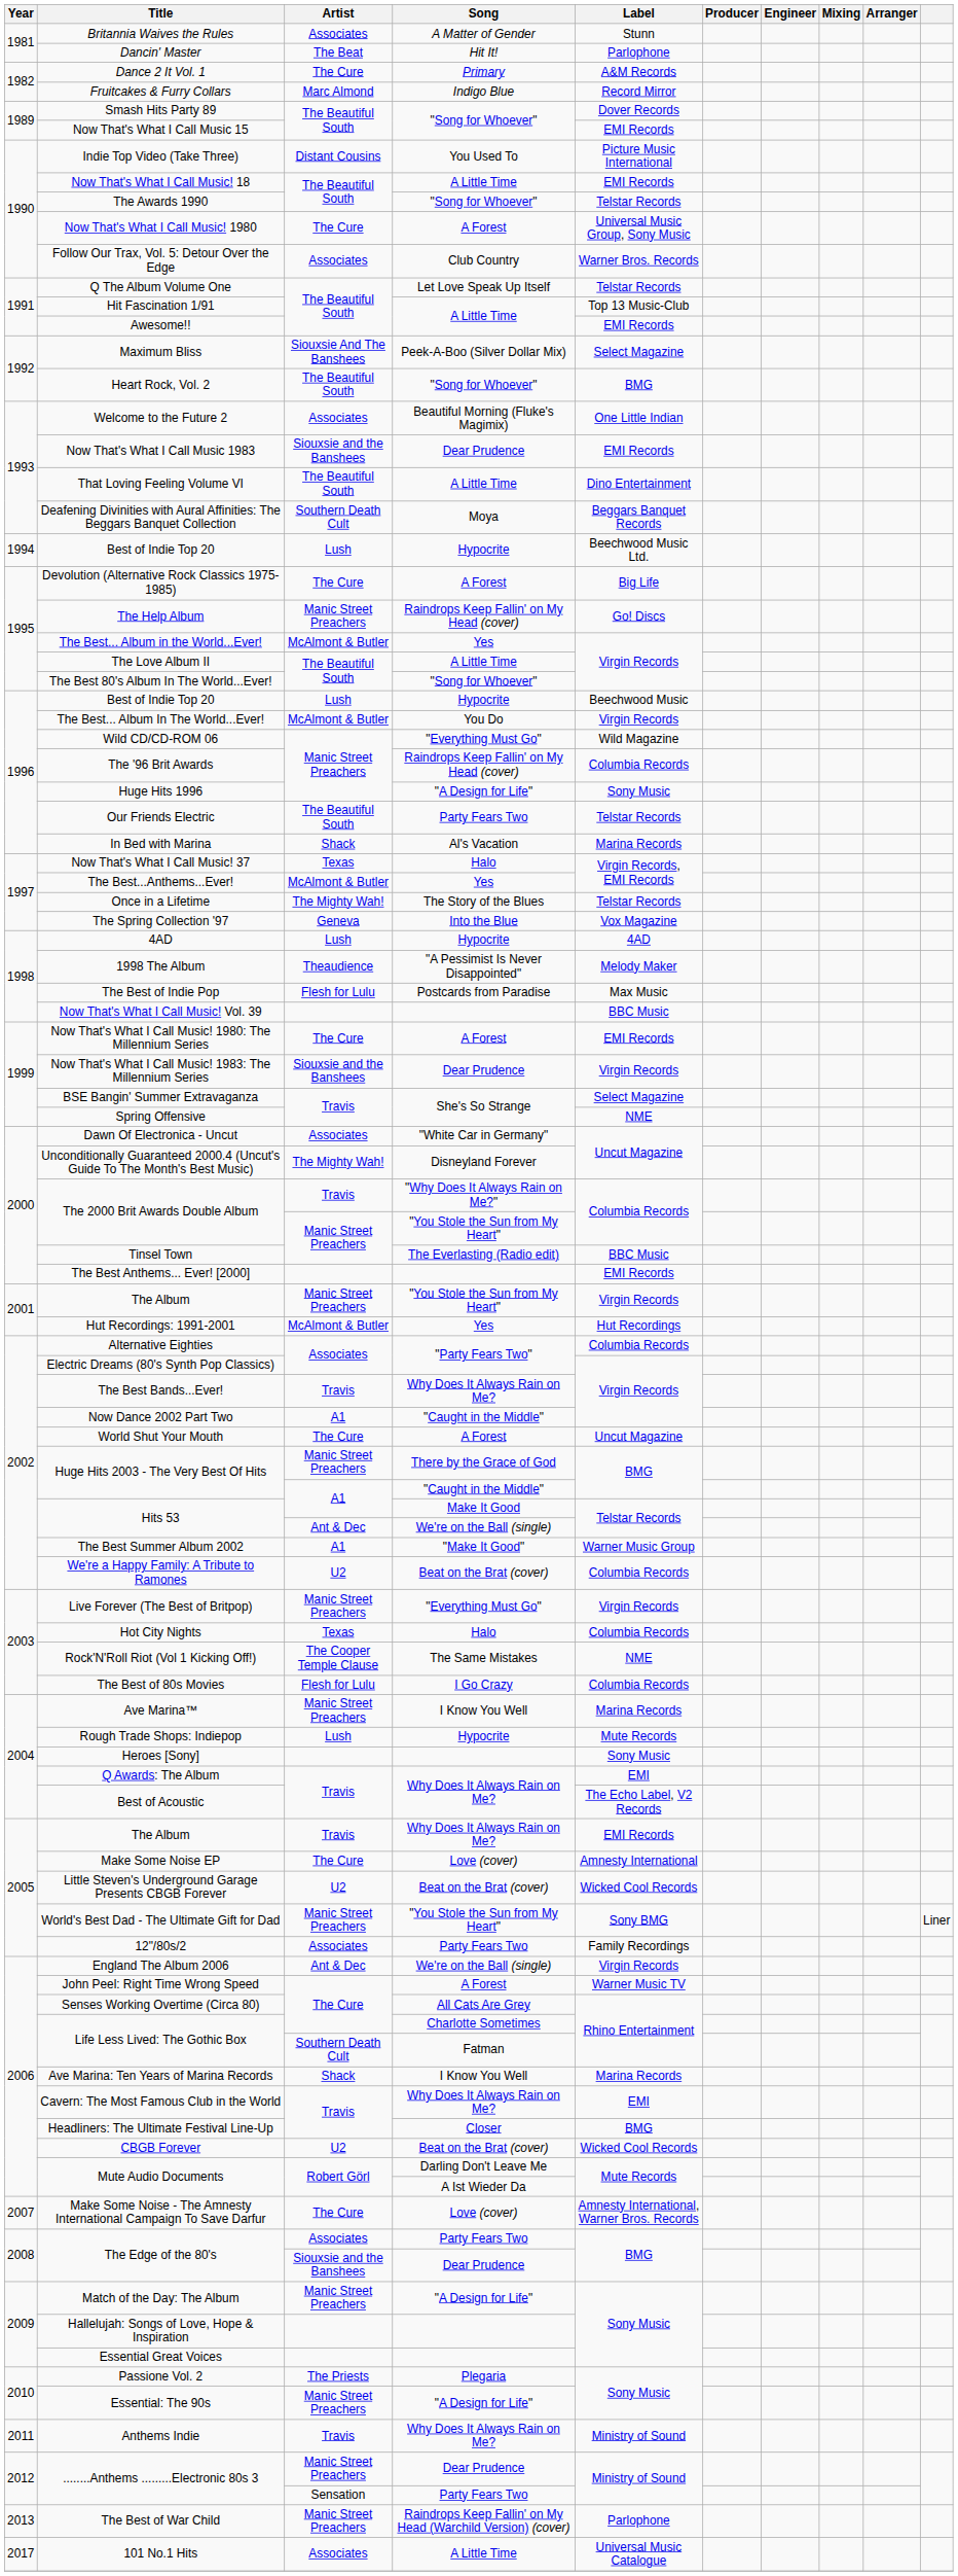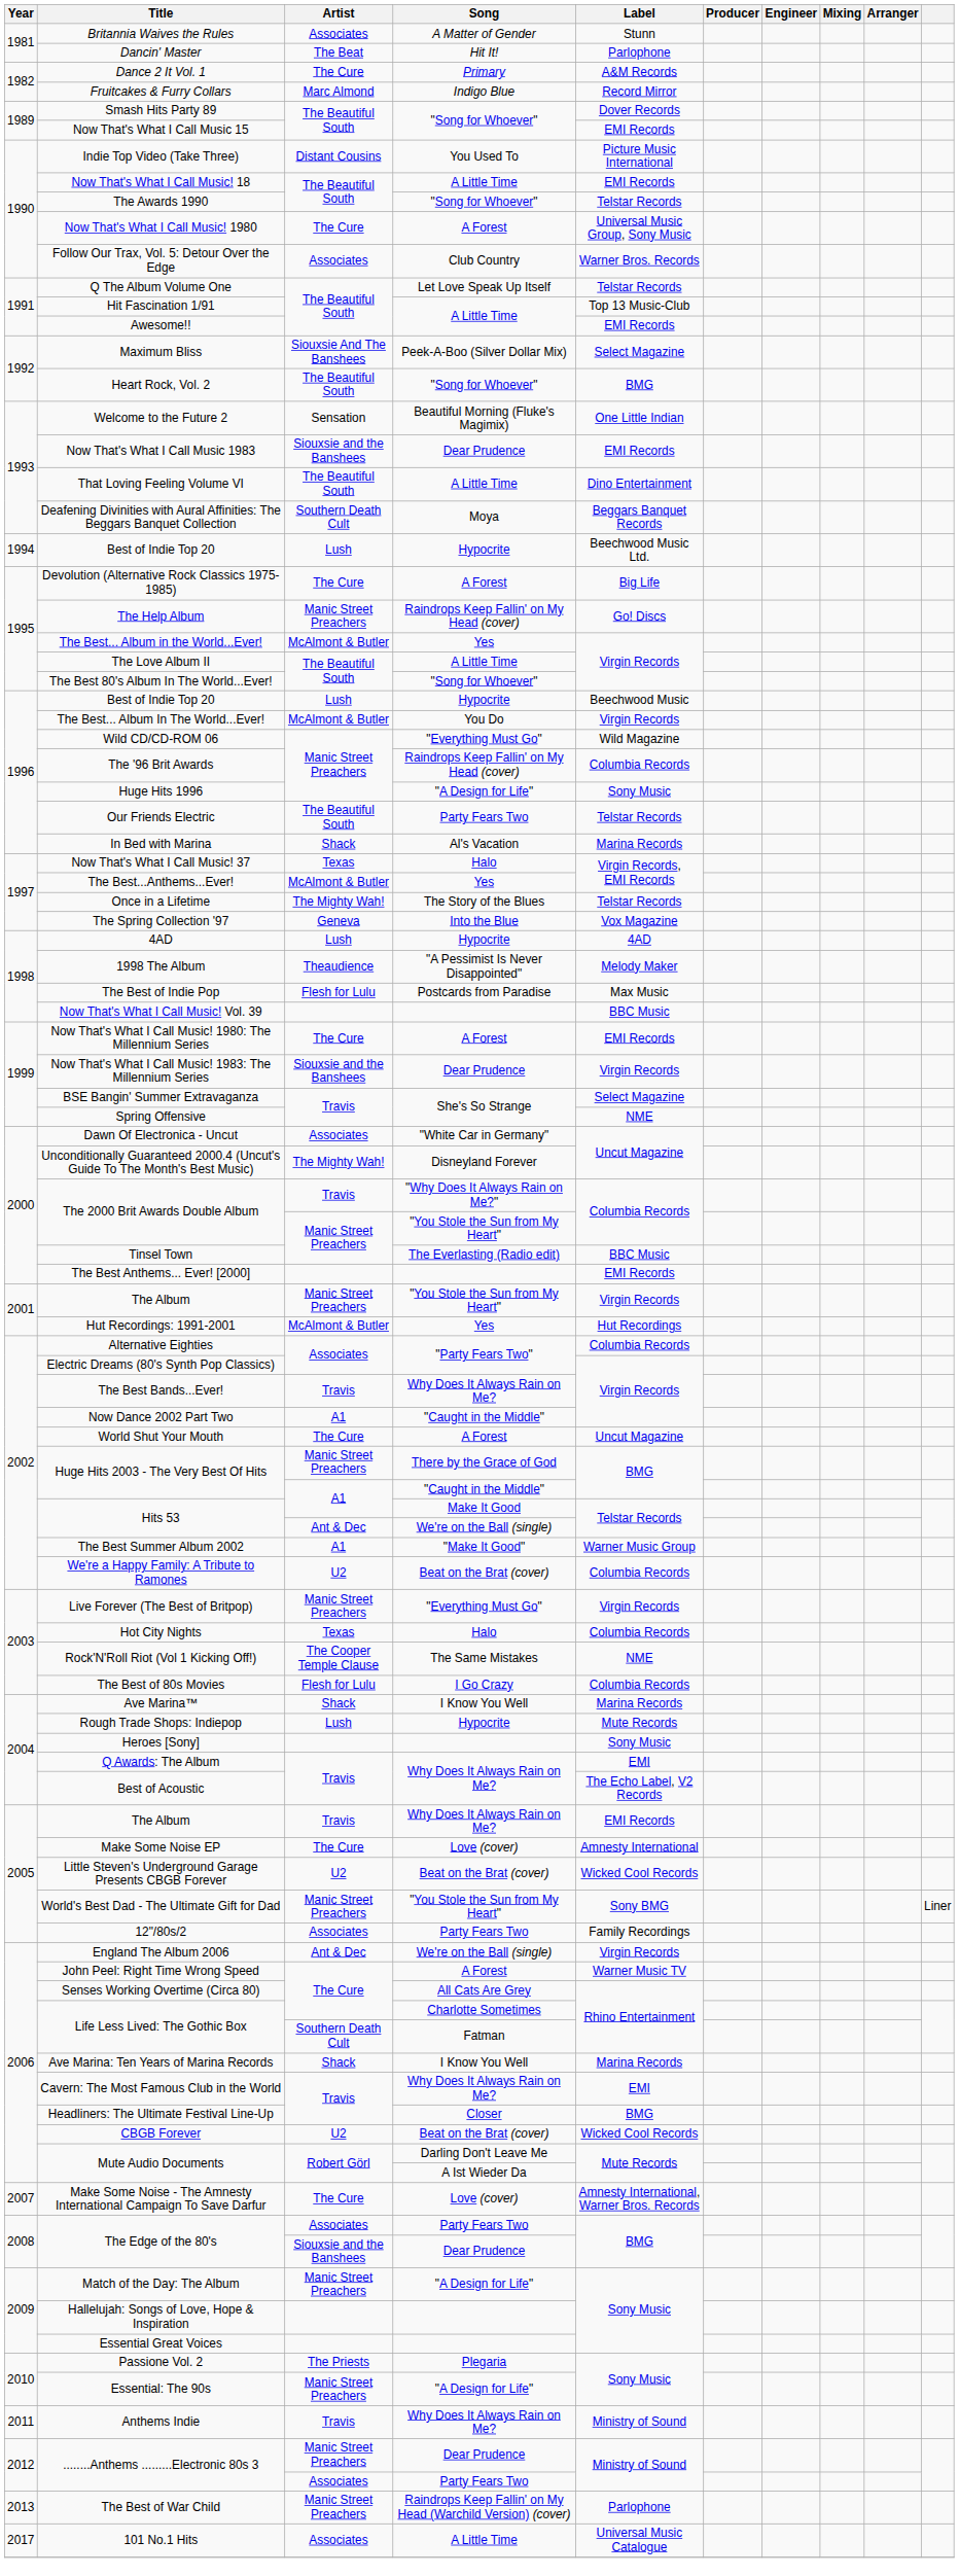Welcome to the Future 2 | Artist: Associates -> Sensation
Ave Marina™ | Artist: Manic Street Preachers -> Shack
........Anthems .........Electronic 80s 3 / Party Fears Two | Artist: Sensation -> Associates
